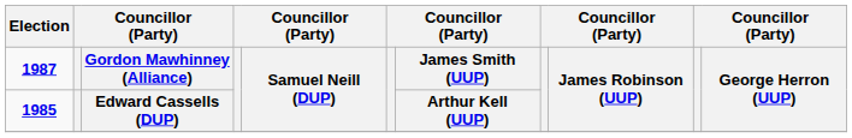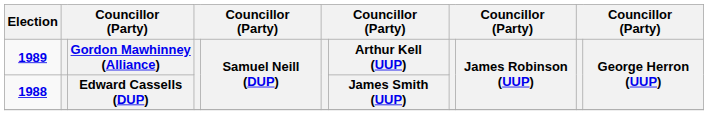Gordon Mawhinney (Alliance) | Election: 1987 -> 1989
Gordon Mawhinney (Alliance) | column 7: James Smith (UUP) -> Arthur Kell (UUP)
Edward Cassells (DUP) | Election: 1985 -> 1988
Edward Cassells (DUP) | column 7: Arthur Kell (UUP) -> James Smith (UUP)
